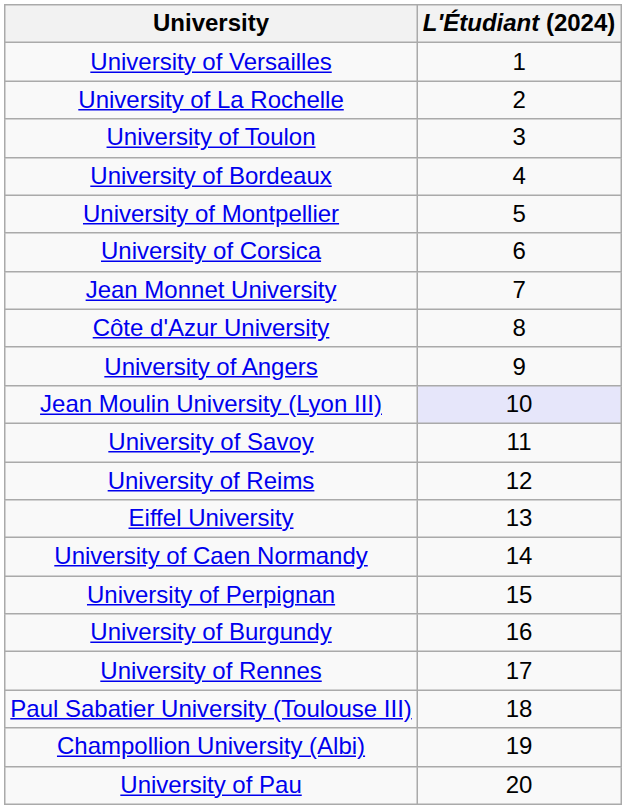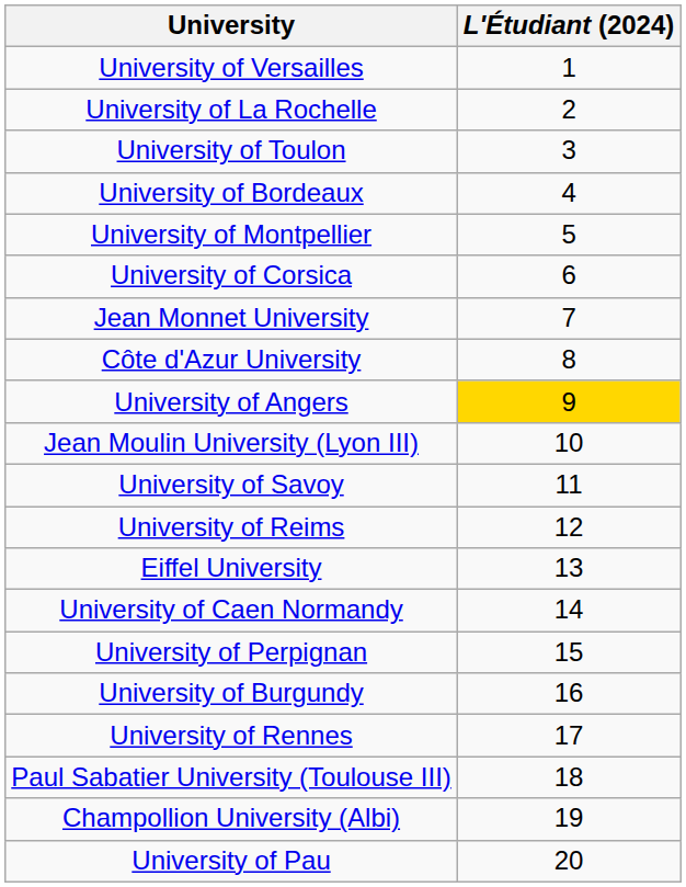University of Angers | L'Étudiant (2024): no background -> gold background
Jean Moulin University (Lyon III) | L'Étudiant (2024): lavender background -> no background
